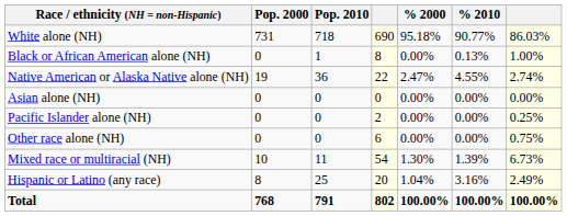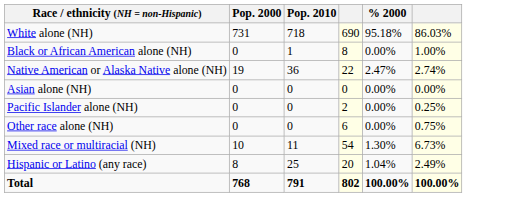- column: % 2010 | 90.77% | 0.13% | 4.55% | 0.00% | 0.00% | 0.00% | 1.39% | 3.16% | 100.00%
